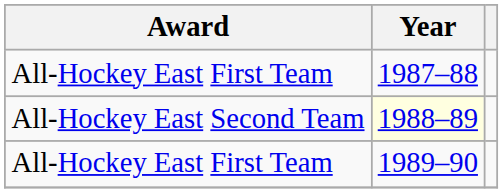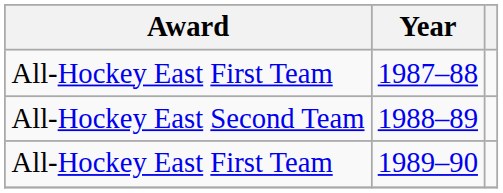row 3 | Year: lightyellow background -> no background
